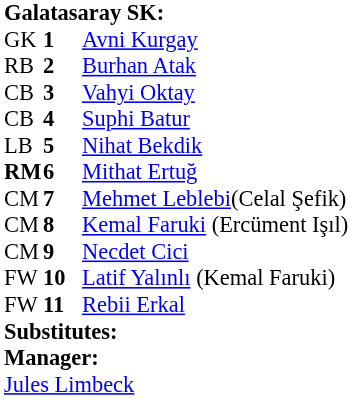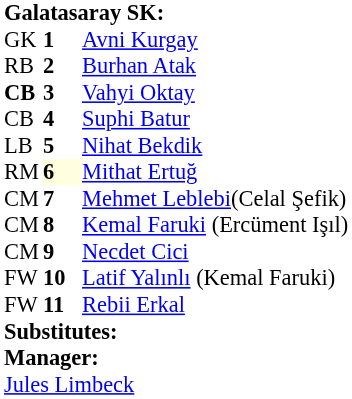Vahyi Oktay | column 1: normal -> bold
Mithat Ertuğ | column 1: bold -> normal
Mithat Ertuğ | column 2: no background -> lightyellow background
